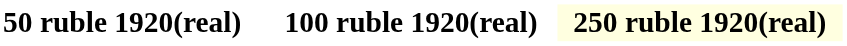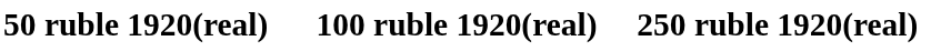50 ruble 1920(real) | column 3: lightyellow background -> no background
